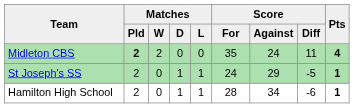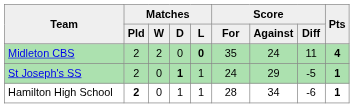Midleton CBS | Matches / Pld: bold -> normal
Midleton CBS | Matches / L: normal -> bold
St Joseph's SS | Matches / D: normal -> bold
Hamilton High School | Matches / Pld: normal -> bold
